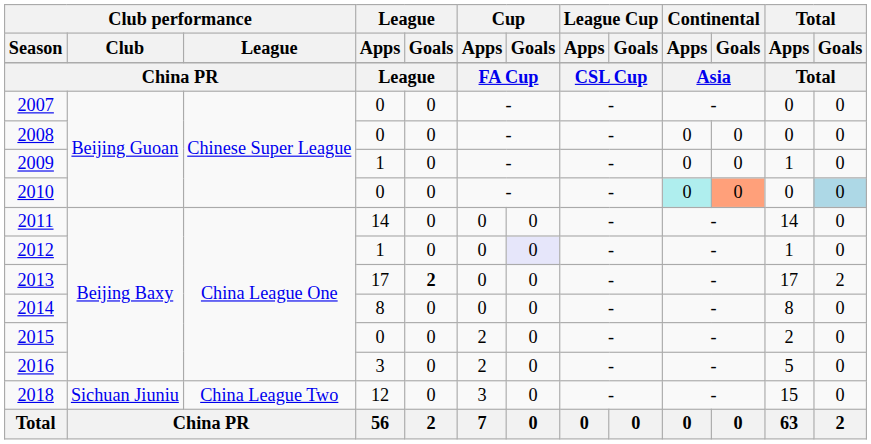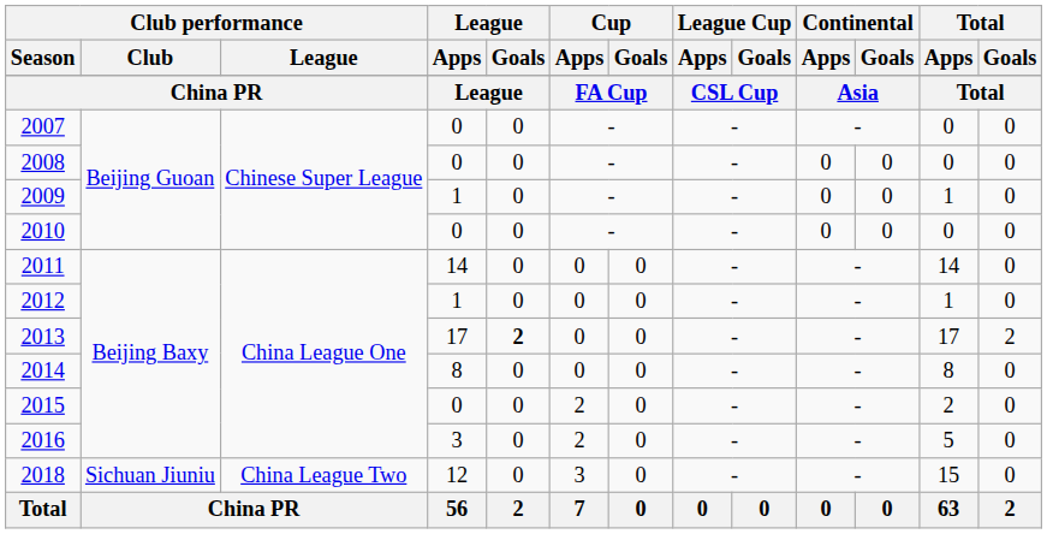2010 | Continental / Apps: paleturquoise background -> no background
2010 | Continental / Goals: lightsalmon background -> no background
2010 | Total / Goals: lightblue background -> no background
2012 | Cup / Goals: lavender background -> no background
